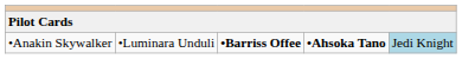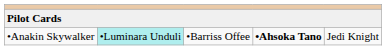•Anakin Skywalker | column 2: no background -> paleturquoise background
•Anakin Skywalker | column 3: bold -> normal
•Anakin Skywalker | column 5: lightblue background -> no background
